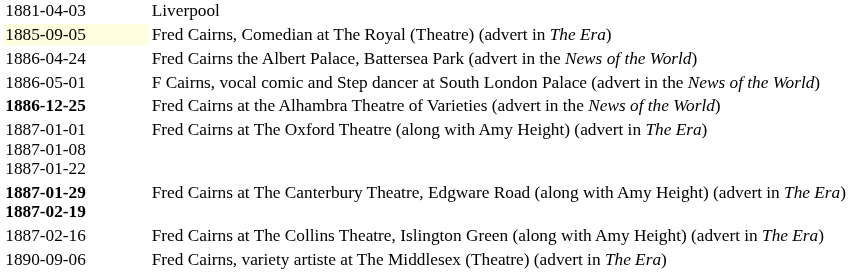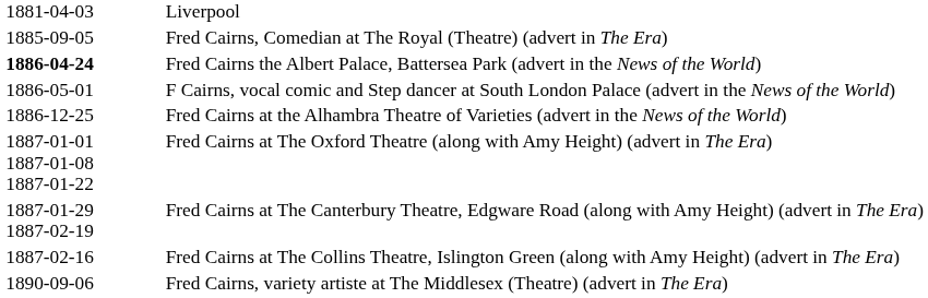row 2 | column 1: lightyellow background -> no background
row 3 | column 1: normal -> bold
row 5 | column 1: bold -> normal
row 7 | column 1: bold -> normal
